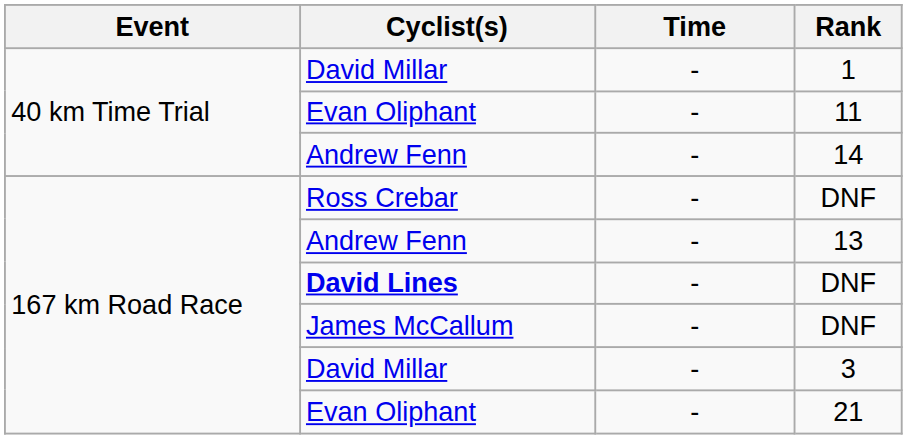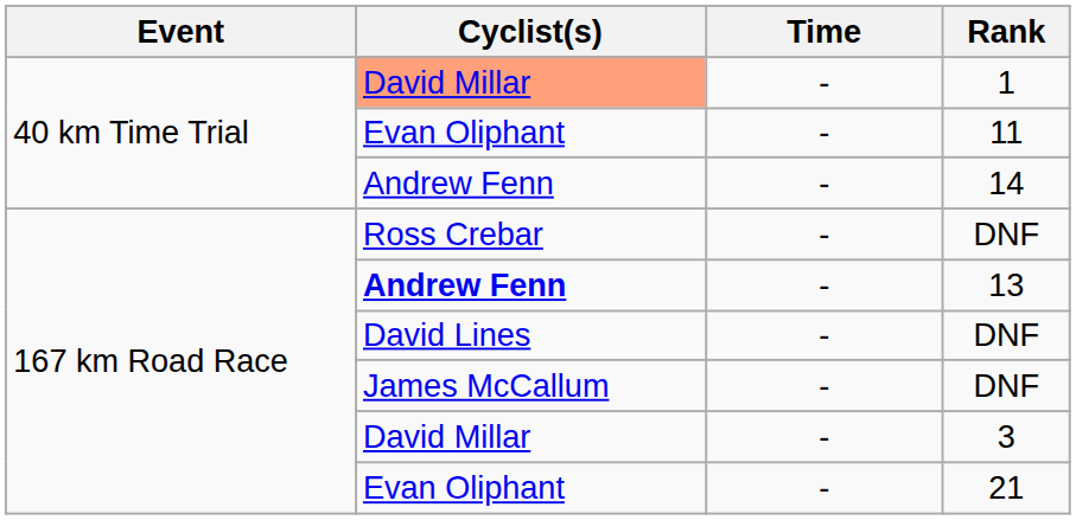1 | Cyclist(s): no background -> lightsalmon background
13 | Cyclist(s): normal -> bold
David Lines / DNF | Cyclist(s): bold -> normal
